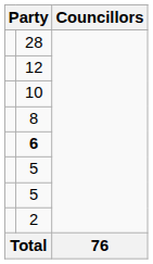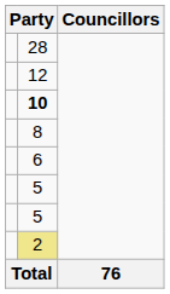10 | column 2: normal -> bold
6 | column 2: bold -> normal
2 | column 2: no background -> khaki background
